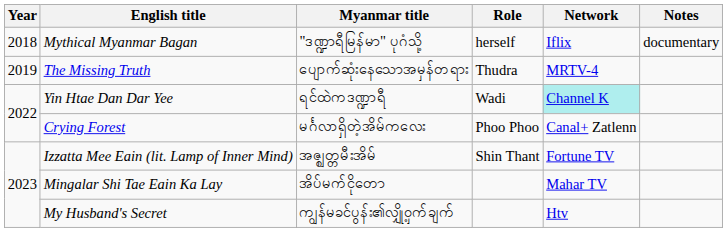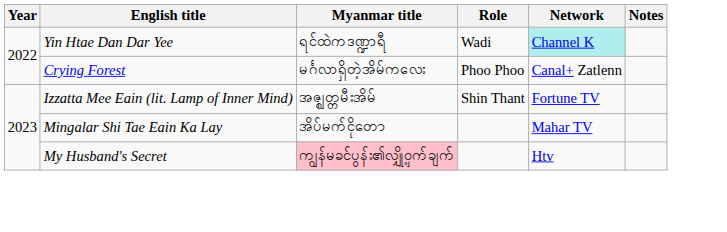- row: 2018 | Mythical Myanmar Bagan | "ဒဏ္ဍာရီမြန်မာ" ပုဂံသို့ | herself | Iflix | documentary
- row: 2019 | The Missing Truth | ပျောက်ဆုံးနေသောအမှန်တရား | Thudra | MRTV-4
My Husband's Secret | Myanmar title: no background -> pink background
